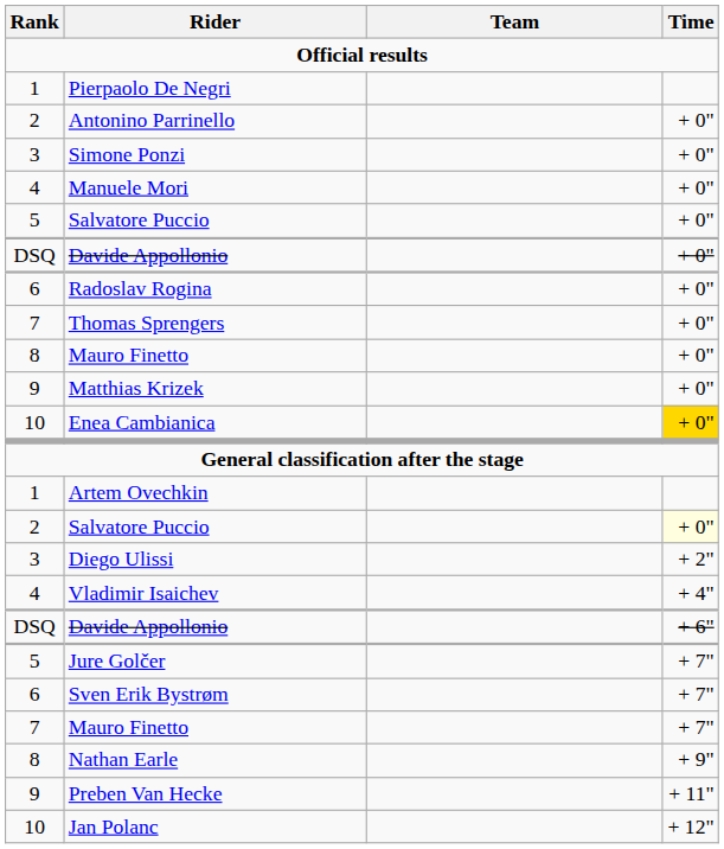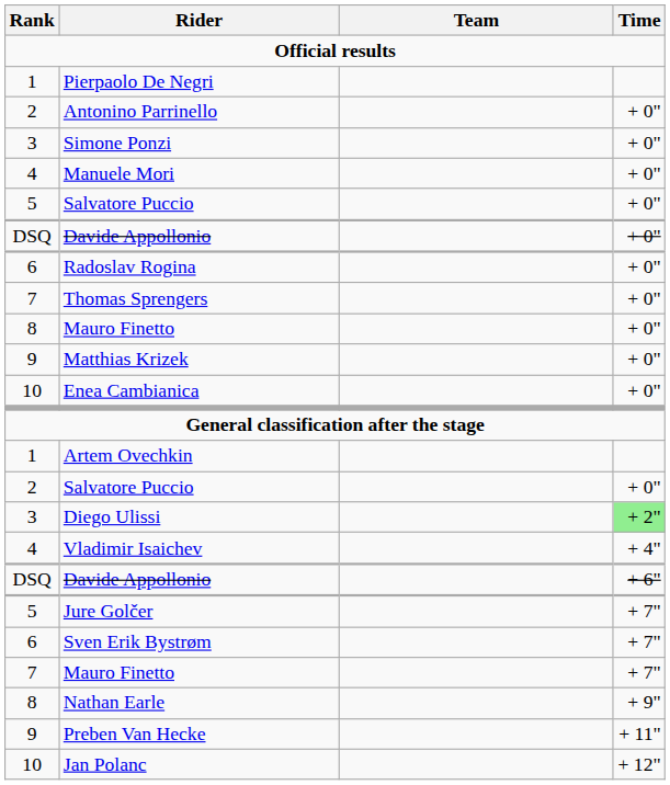Enea Cambianica | Time: gold background -> no background
2 / Salvatore Puccio | Time: lightyellow background -> no background
Diego Ulissi | Time: no background -> lightgreen background
